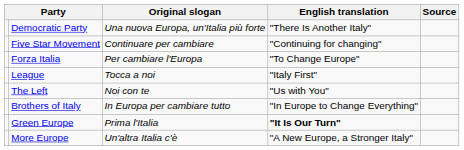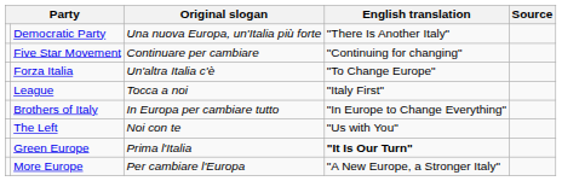Forza Italia | Original slogan: Per cambiare l'Europa -> Un'altra Italia c'è
rows swapped: Brothers of Italy <-> The Left
More Europe | Original slogan: Un'altra Italia c'è -> Per cambiare l'Europa
